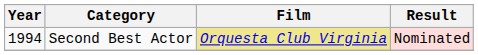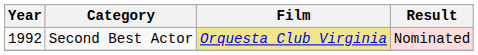Second Best Actor | Year: 1994 -> 1992
